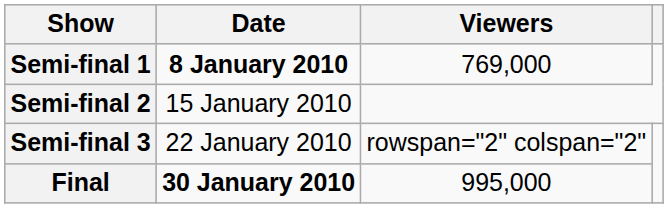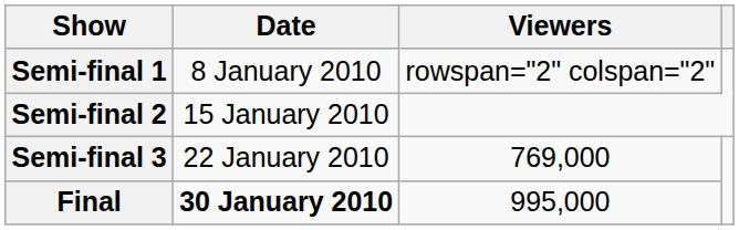Semi-final 1 | Date: bold -> normal
Semi-final 1 | Viewers: 769,000 -> rowspan="2" colspan="2"
Semi-final 3 | Viewers: rowspan="2" colspan="2" -> 769,000
